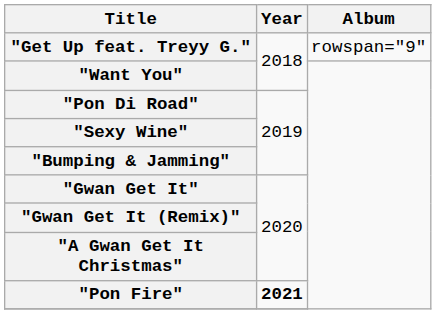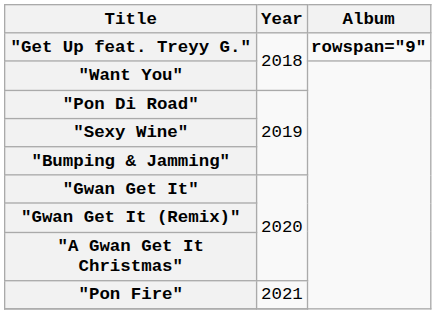"Get Up feat. Treyy G." | Album: normal -> bold
"Pon Fire" | Year: bold -> normal
